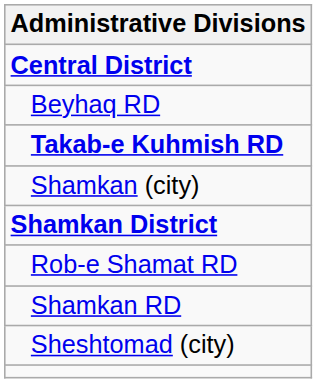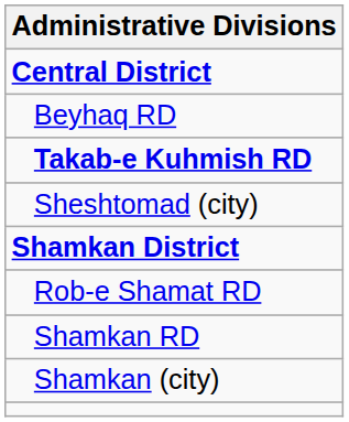row 5 | column 1: Shamkan (city) -> Sheshtomad (city)
row 9 | column 1: Sheshtomad (city) -> Shamkan (city)
